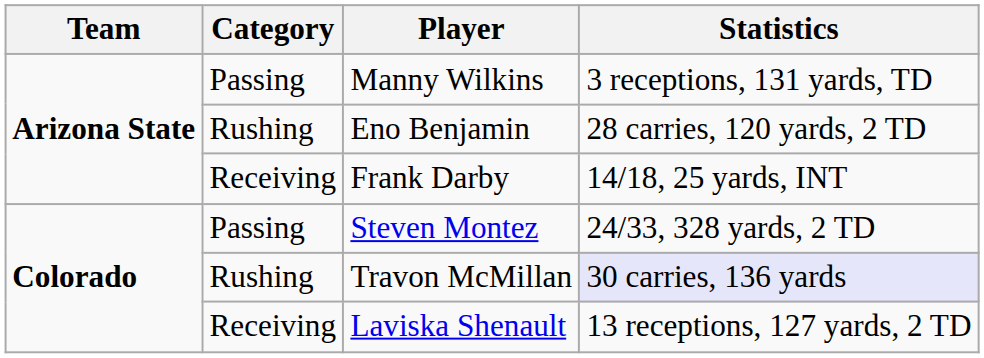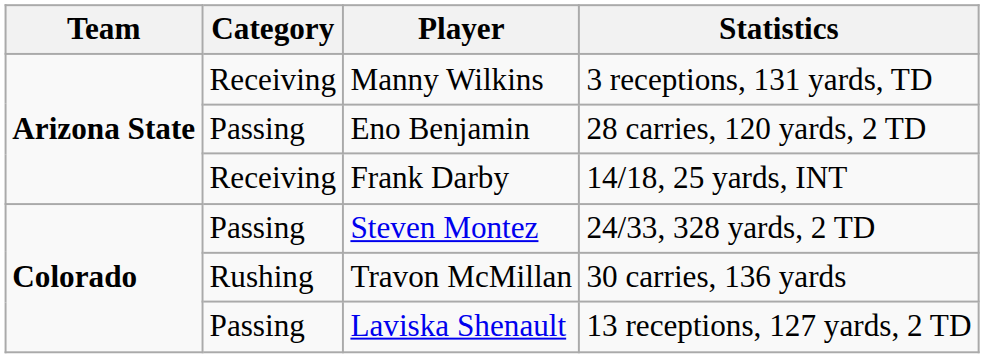Manny Wilkins | Category: Passing -> Receiving
Eno Benjamin | Category: Rushing -> Passing
Travon McMillan | Statistics: lavender background -> no background
Laviska Shenault | Category: Receiving -> Passing
